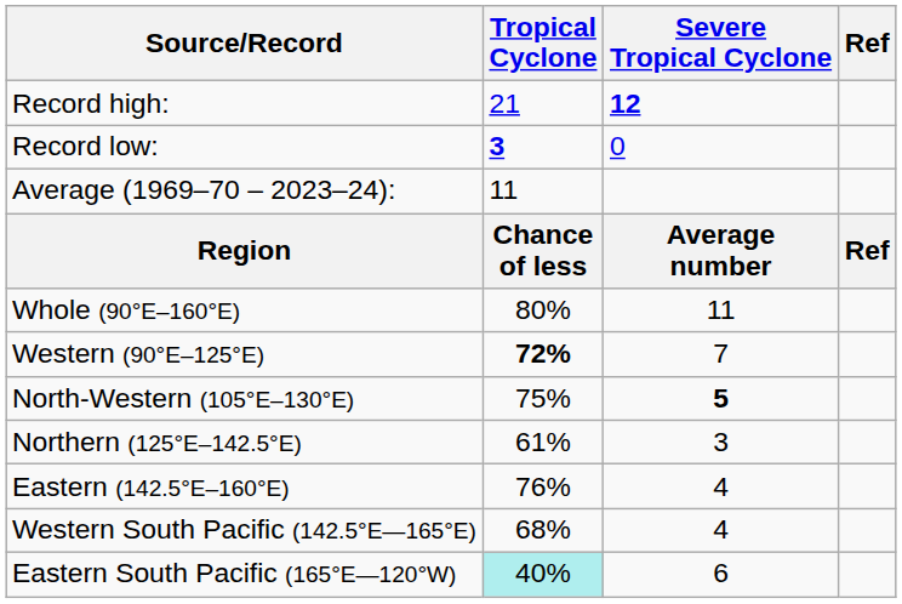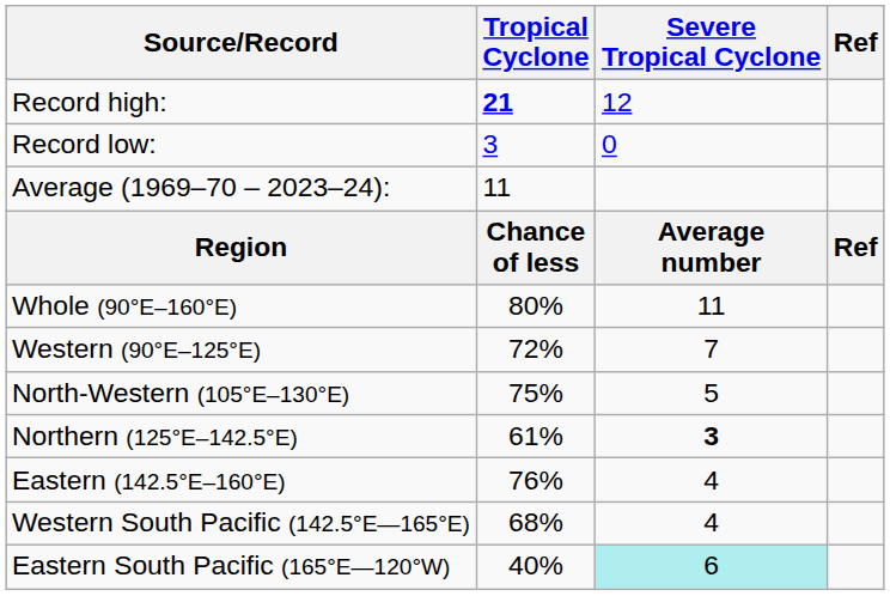Record high: | Tropical Cyclone: normal -> bold
Record high: | Severe Tropical Cyclone: bold -> normal
Record low: | Tropical Cyclone: bold -> normal
Western (90°E–125°E) | Tropical Cyclone: bold -> normal
North-Western (105°E–130°E) | Severe Tropical Cyclone: bold -> normal
Northern (125°E–142.5°E) | Severe Tropical Cyclone: normal -> bold
Eastern South Pacific (165°E—120°W) | Tropical Cyclone: paleturquoise background -> no background
Eastern South Pacific (165°E—120°W) | Severe Tropical Cyclone: no background -> paleturquoise background
